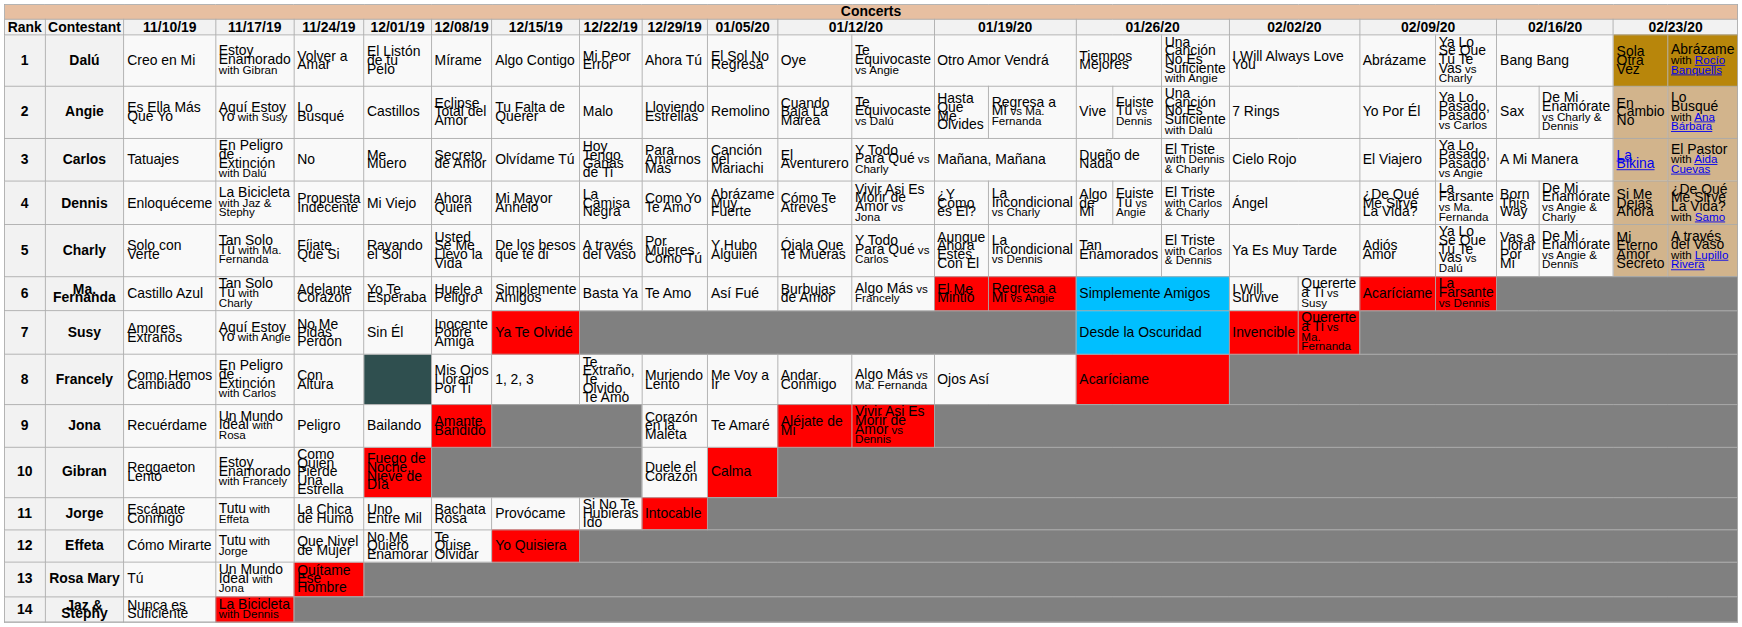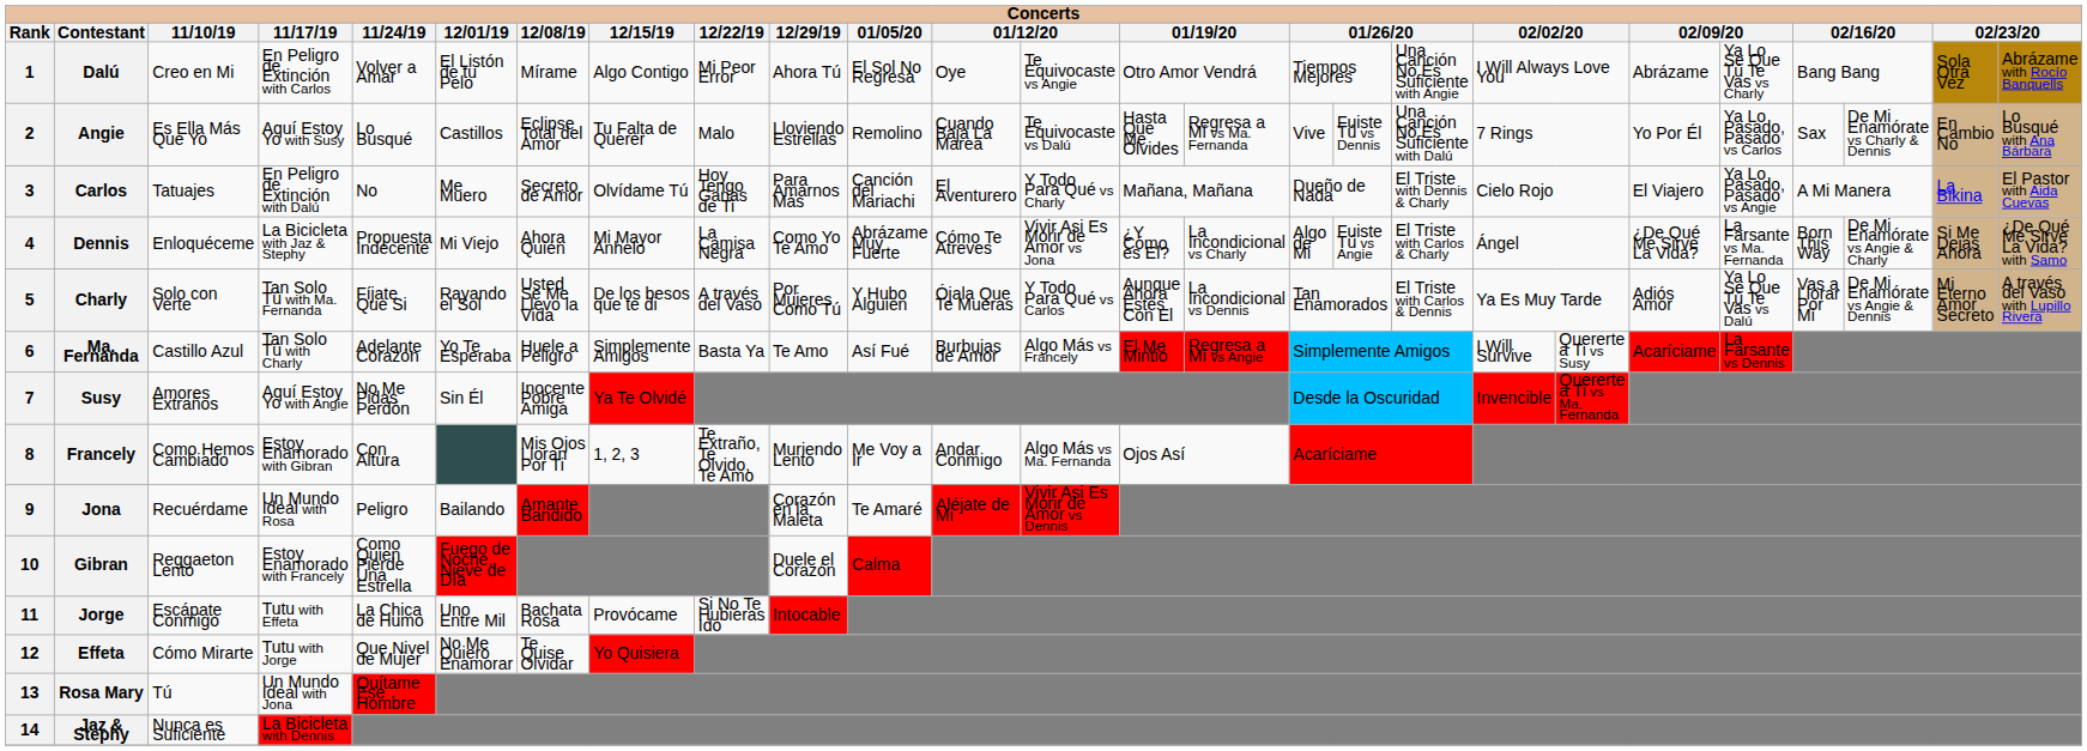Dalú | 11/17/19: Estoy Enamorado with Gibran -> En Peligro de Extinción with Carlos
Francely | 11/17/19: En Peligro de Extinción with Carlos -> Estoy Enamorado with Gibran
